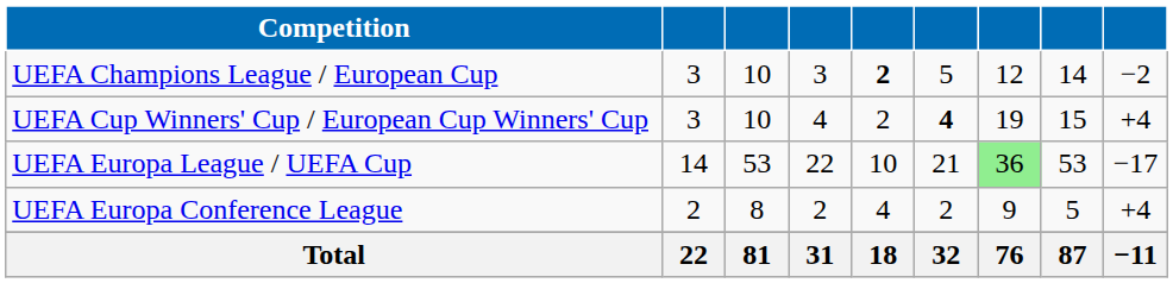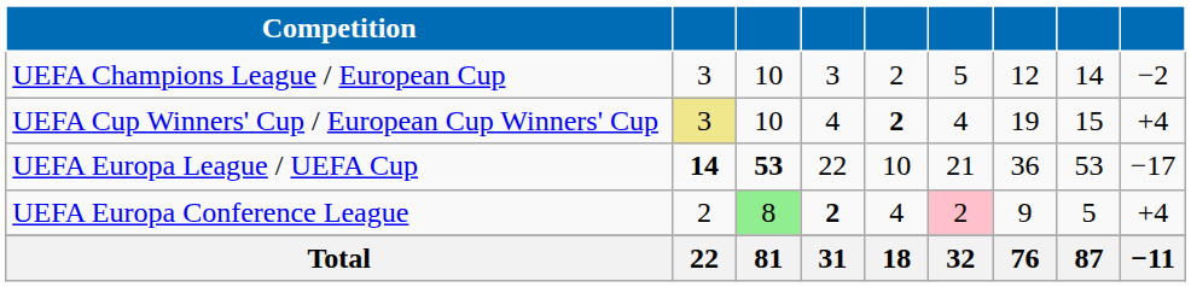UEFA Champions League / European Cup | column 5: bold -> normal
UEFA Cup Winners' Cup / European Cup Winners' Cup | column 2: no background -> khaki background
UEFA Cup Winners' Cup / European Cup Winners' Cup | column 5: normal -> bold
UEFA Cup Winners' Cup / European Cup Winners' Cup | column 6: bold -> normal
UEFA Europa League / UEFA Cup | column 2: normal -> bold
UEFA Europa League / UEFA Cup | column 3: normal -> bold
UEFA Europa League / UEFA Cup | column 7: lightgreen background -> no background
UEFA Europa Conference League | column 3: no background -> lightgreen background
UEFA Europa Conference League | column 4: normal -> bold
UEFA Europa Conference League | column 6: no background -> pink background
